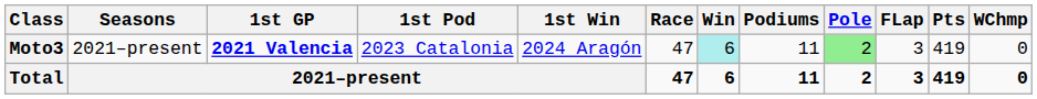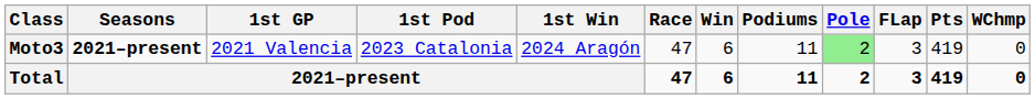Moto3 | Seasons: normal -> bold
Moto3 | 1st GP: bold -> normal
Moto3 | Win: paleturquoise background -> no background
